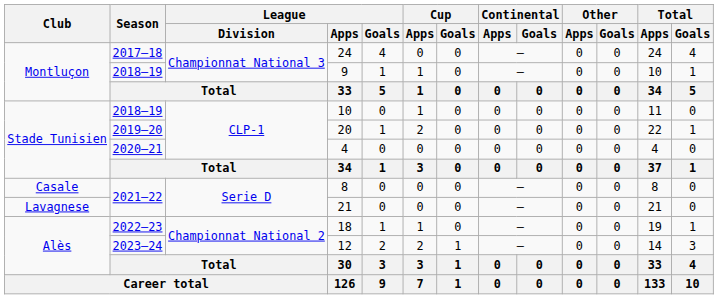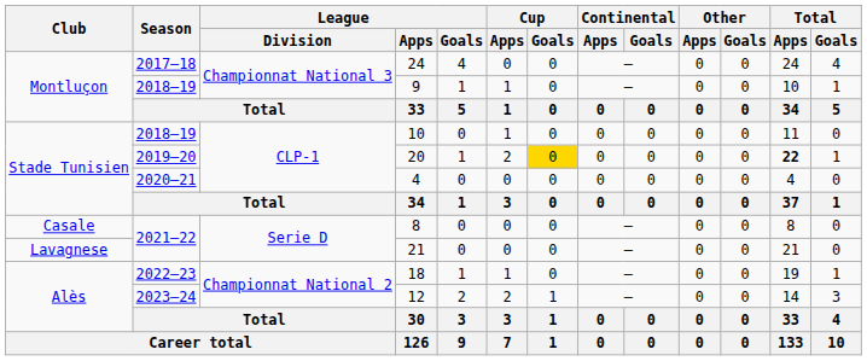20 | Cup / Goals: no background -> gold background
20 | Total / Apps: normal -> bold
